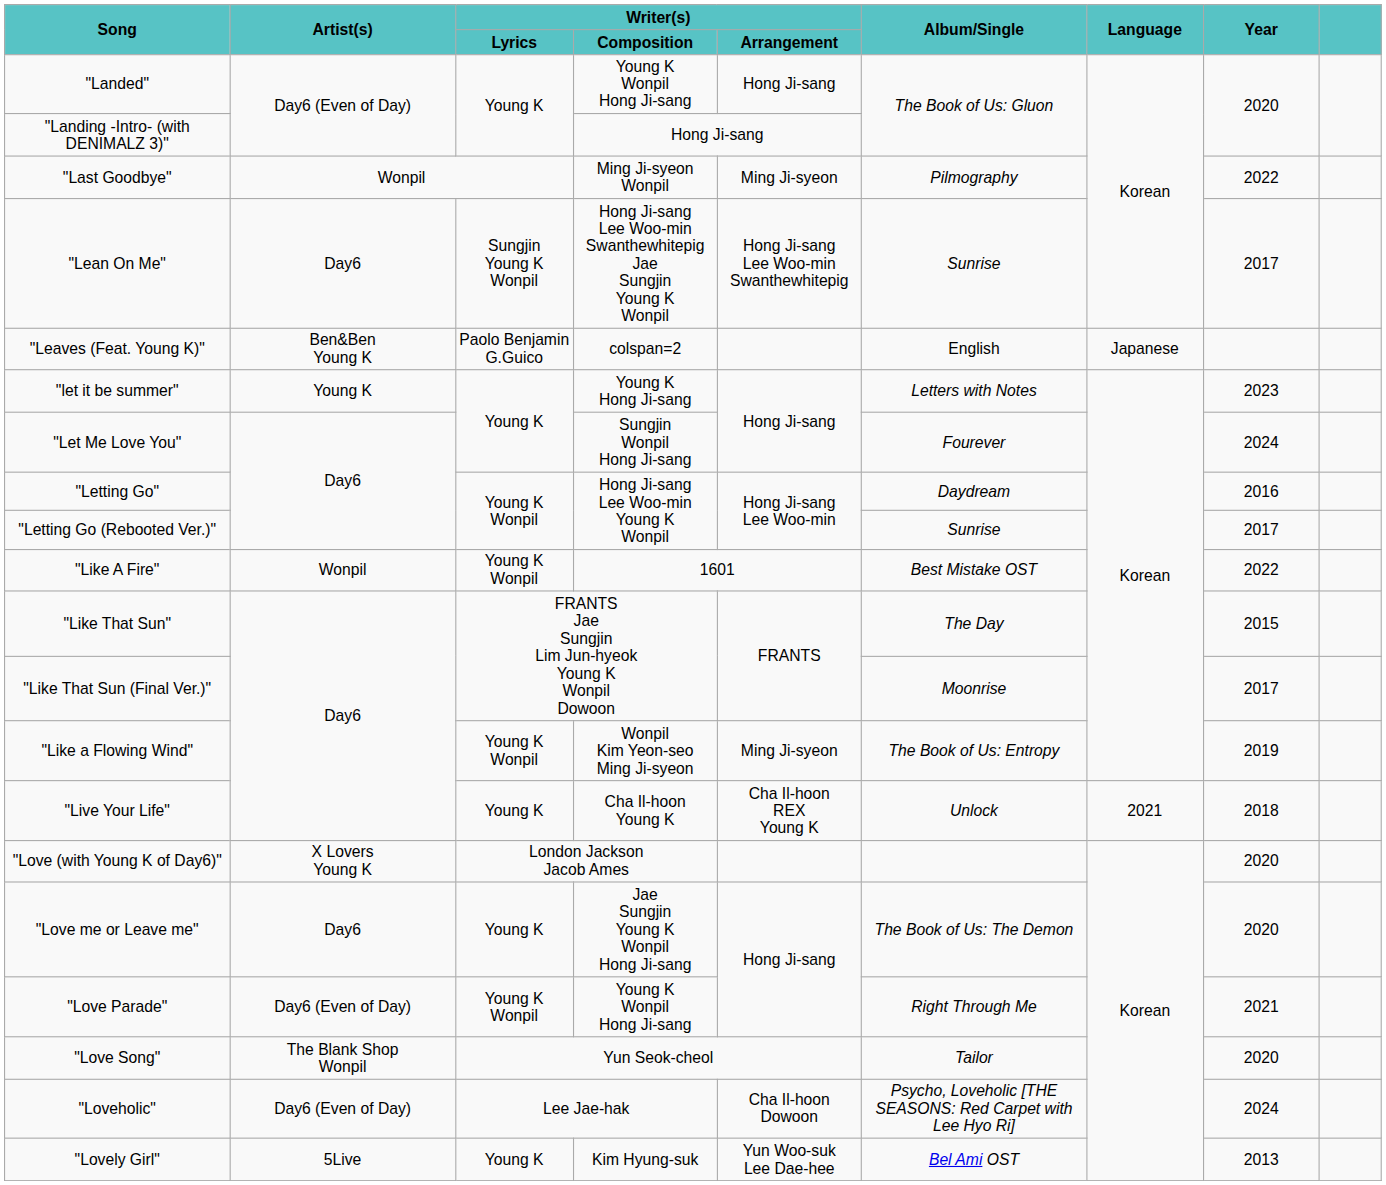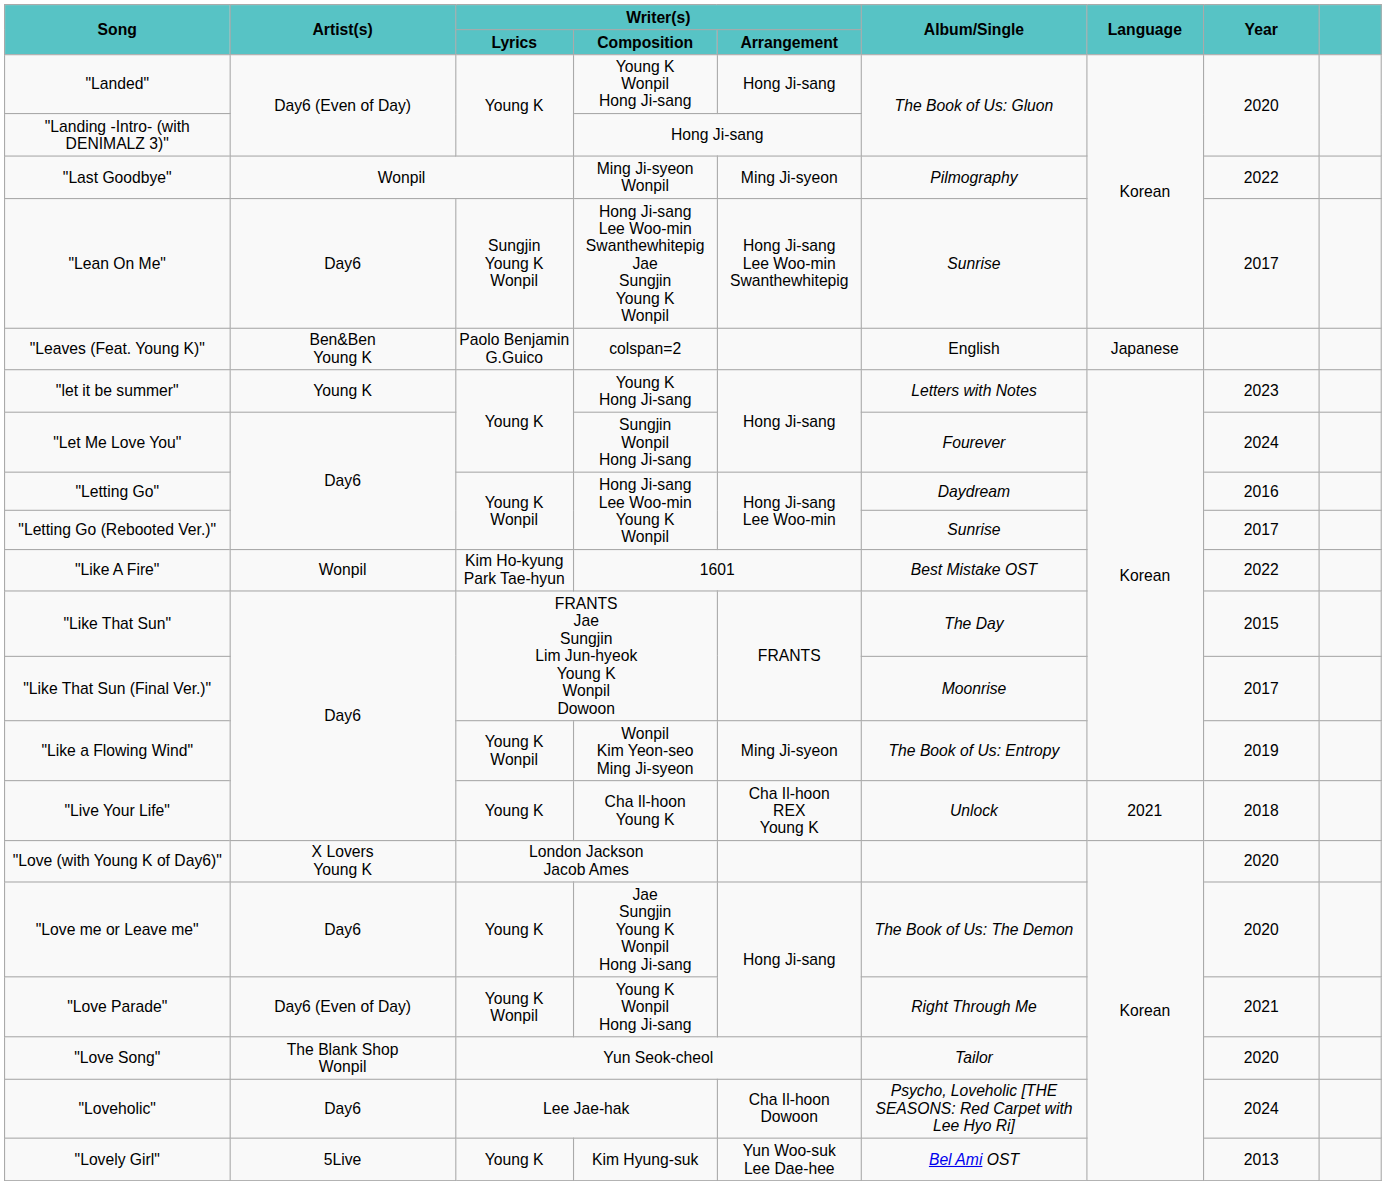"Like A Fire" | Writer(s) / Lyrics: Young K Wonpil -> Kim Ho-kyung Park Tae-hyun
"Loveholic" | Artist(s): Day6 (Even of Day) -> Day6
